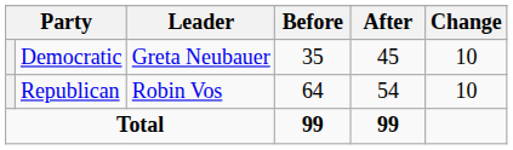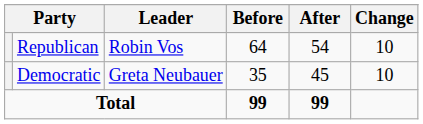rows swapped: Republican <-> Democratic
